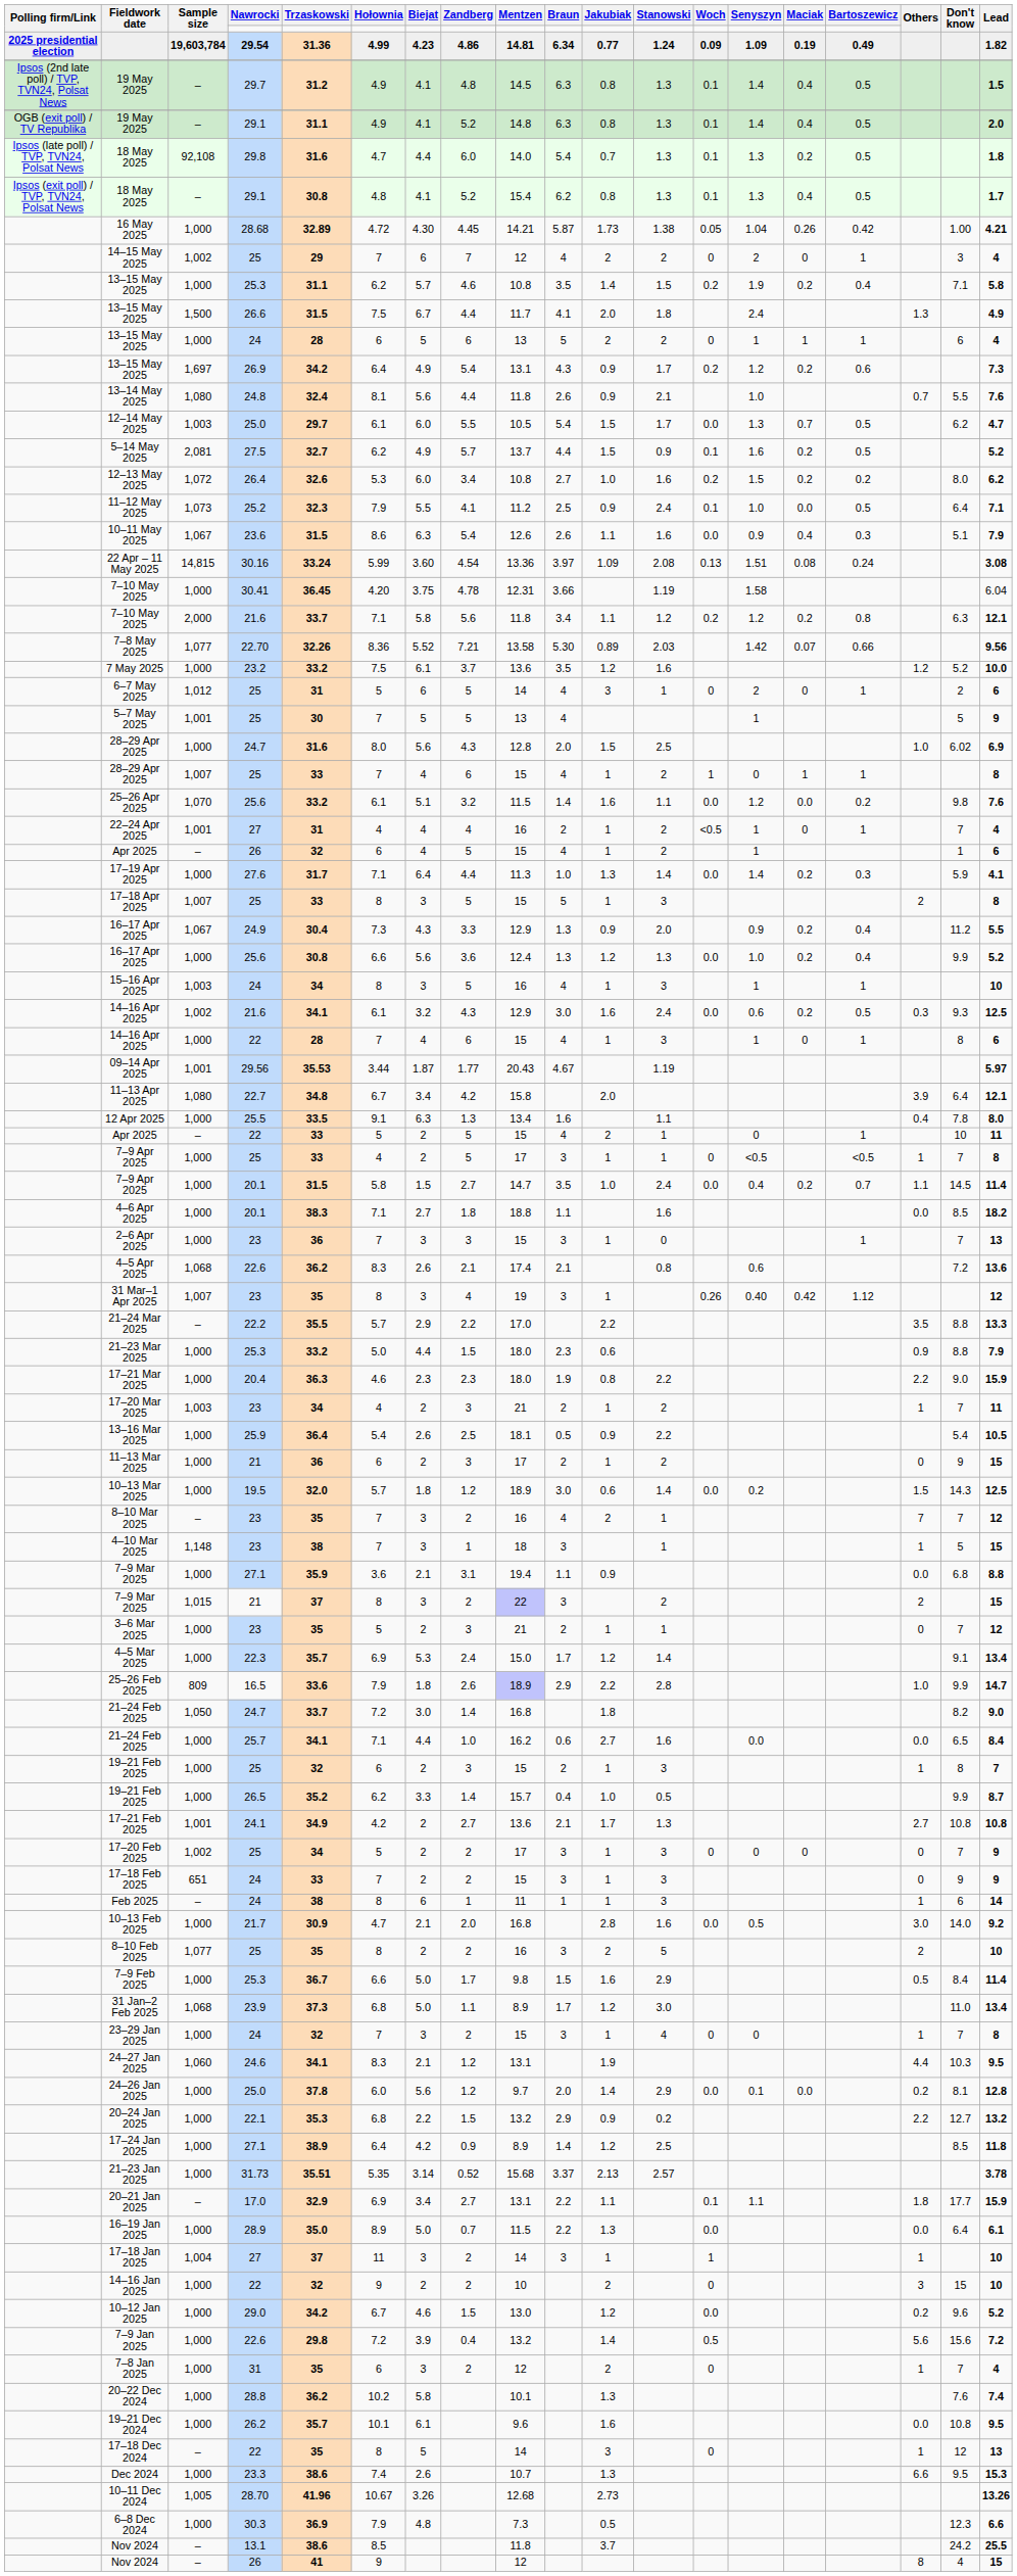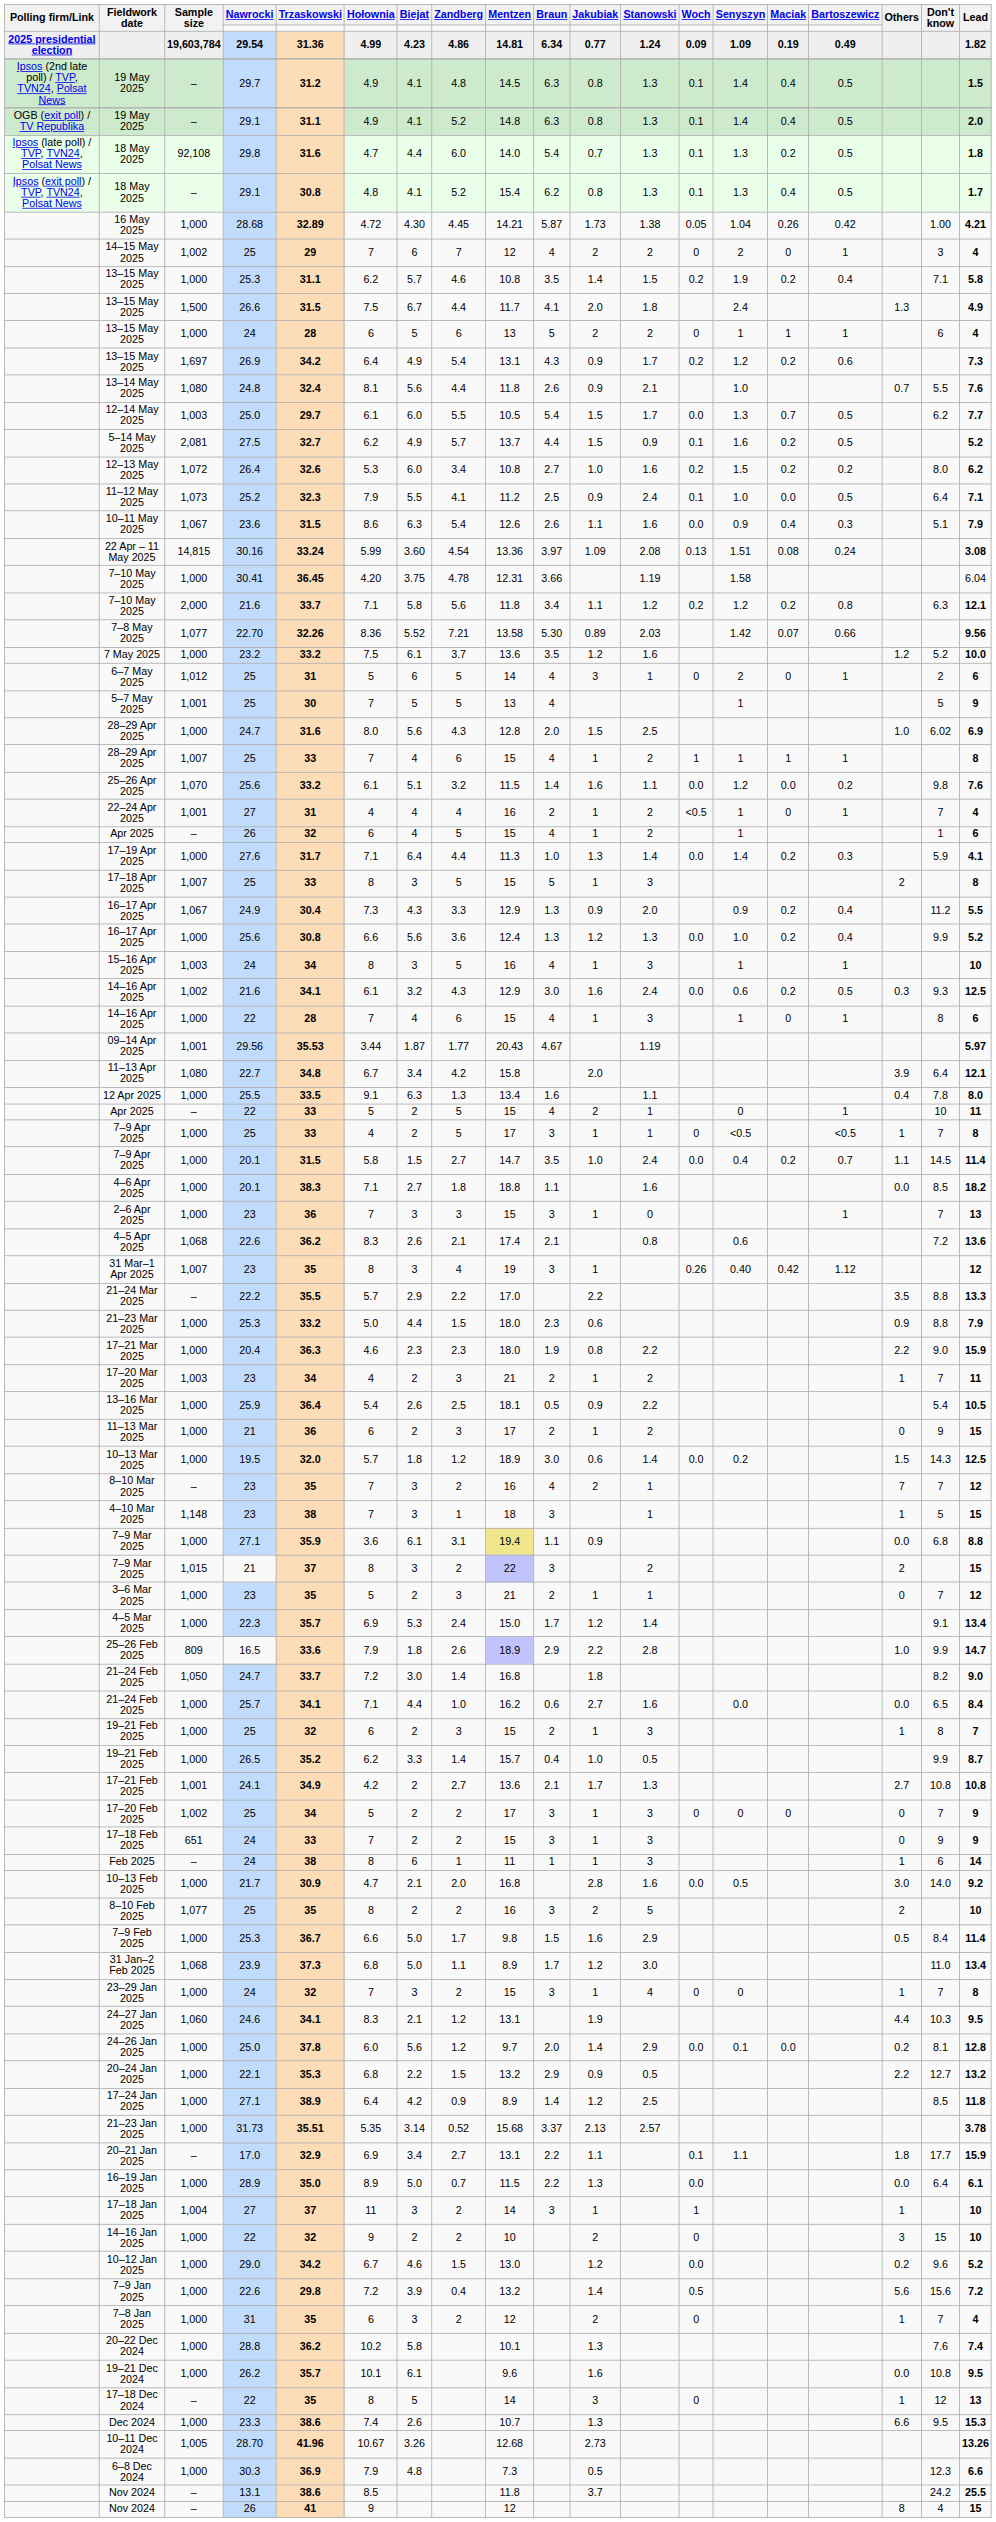12–14 May 2025 | Lead: 4.7 -> 7.7
28–29 Apr 2025 / 25 | Senyszyn: 0 -> 1
7–9 Mar 2025 / 27.1 | Biejat: 2.1 -> 6.1
7–9 Mar 2025 / 27.1 | Mentzen: no background -> khaki background
20–24 Jan 2025 | Stanowski: 0.2 -> 0.5
